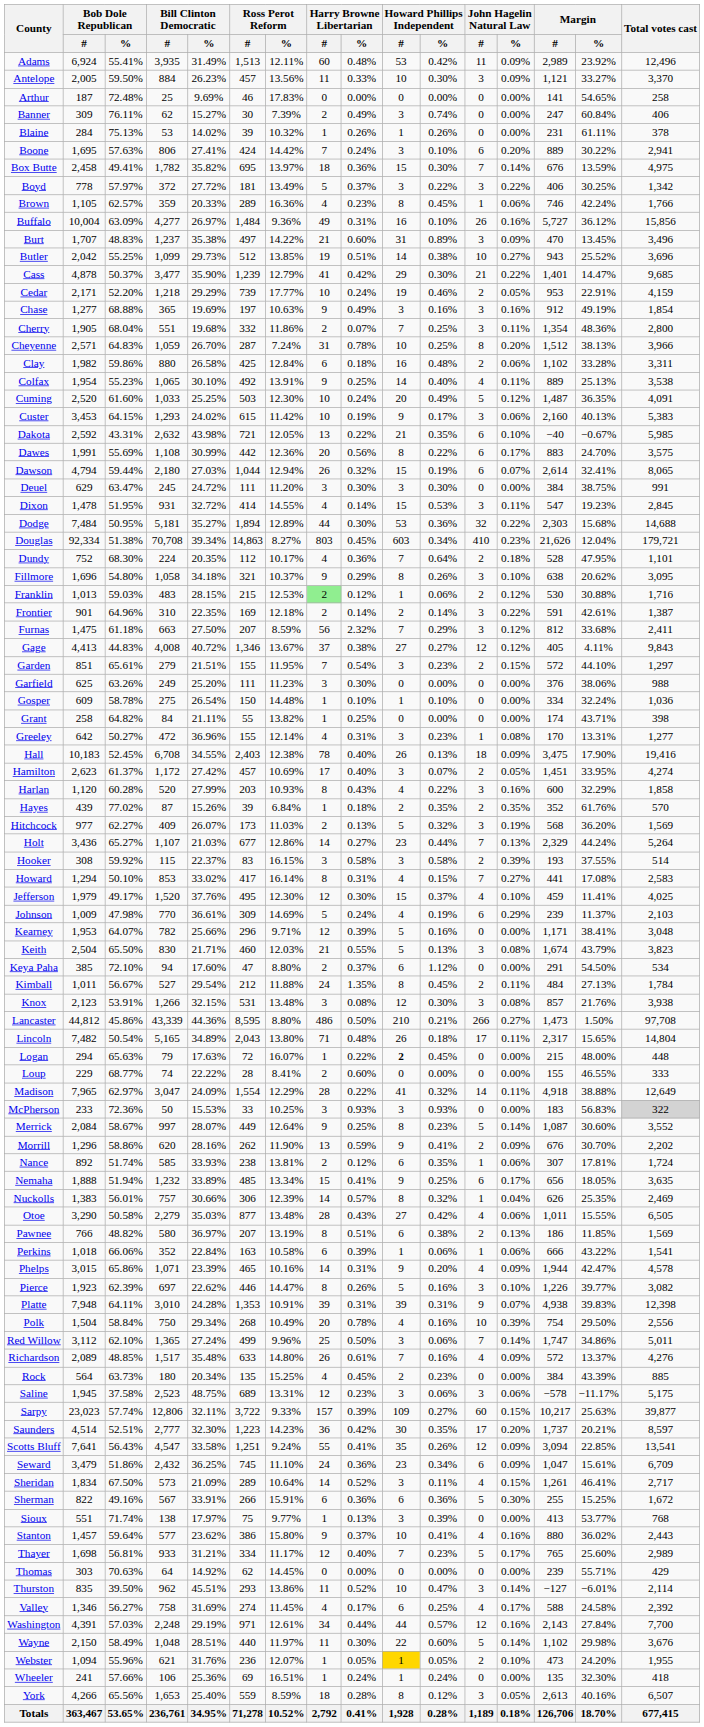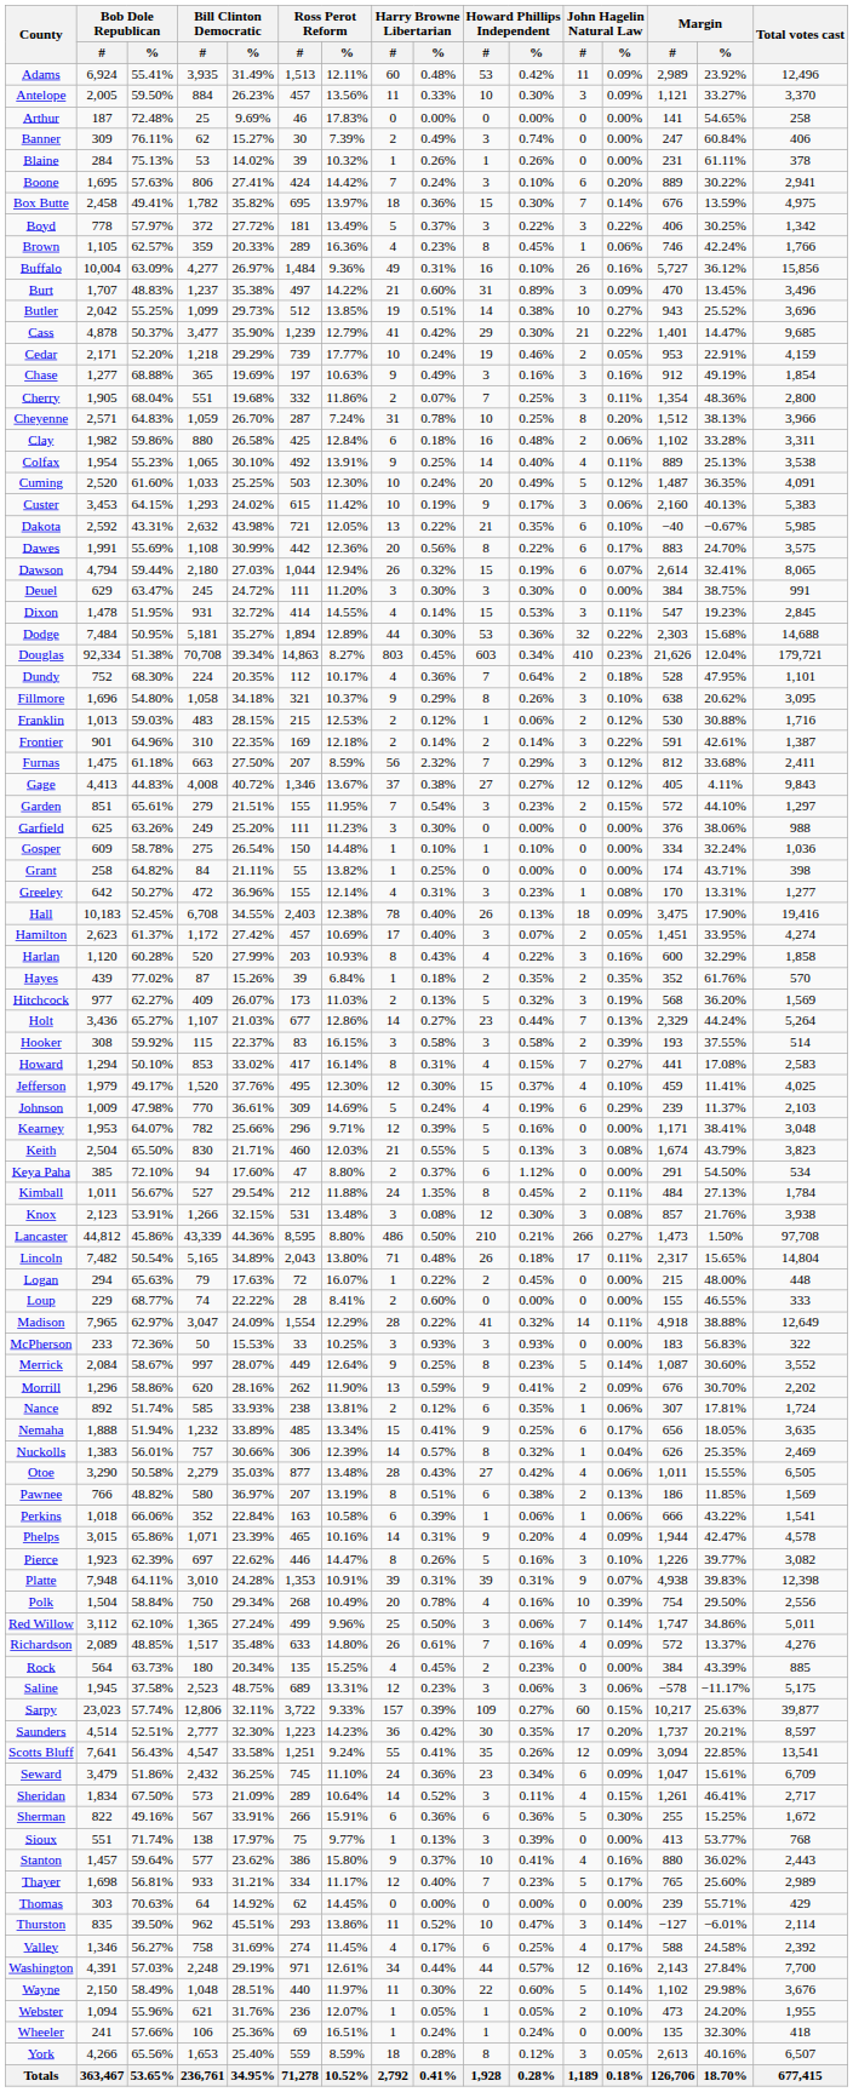Franklin | Harry Browne Libertarian / #: lightgreen background -> no background
Logan | Howard Phillips Independent / #: bold -> normal
McPherson | Total votes cast: lightgrey background -> no background
Webster | Howard Phillips Independent / #: gold background -> no background
